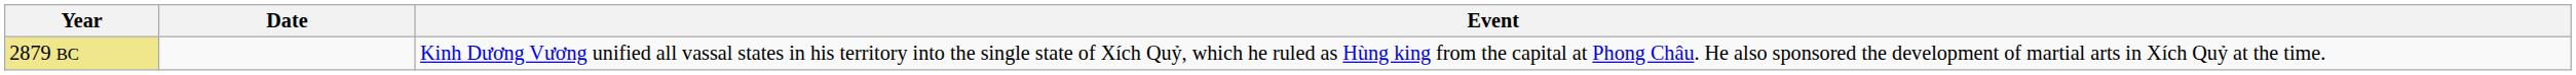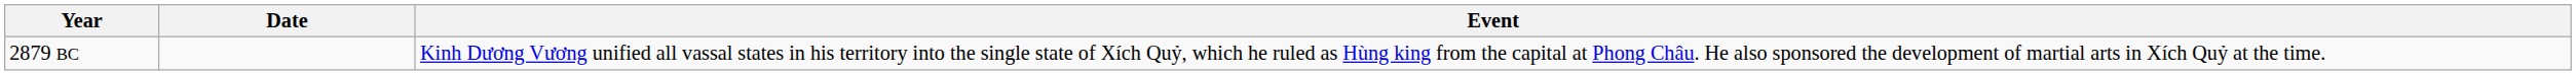row 2 | Year: khaki background -> no background
